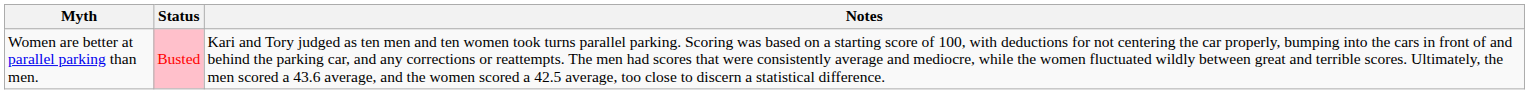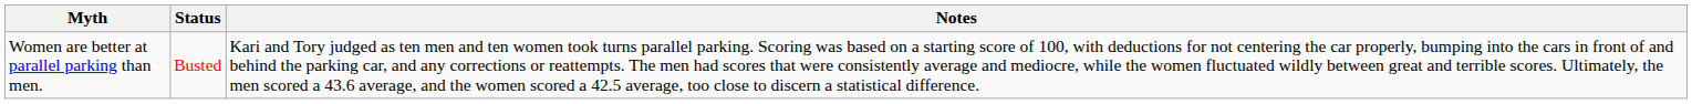row 2 | Status: pink background -> no background
